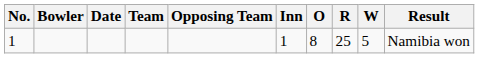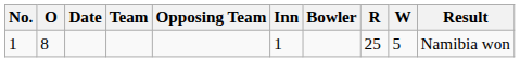columns swapped: Bowler <-> O
